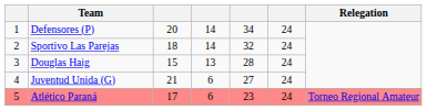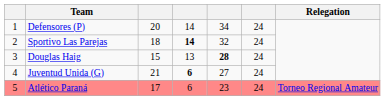Sportivo Las Parejas | column 4: normal -> bold
Douglas Haig | column 5: normal -> bold
Juventud Unida (G) | column 4: normal -> bold
